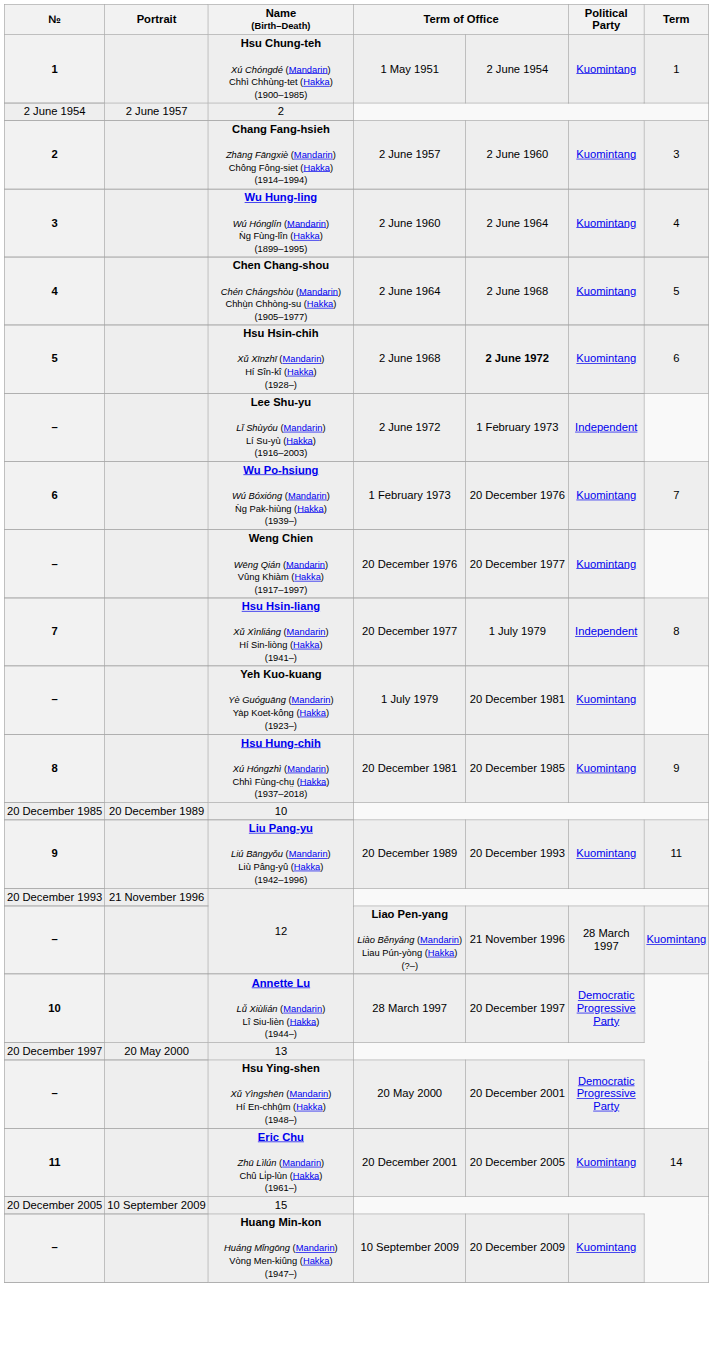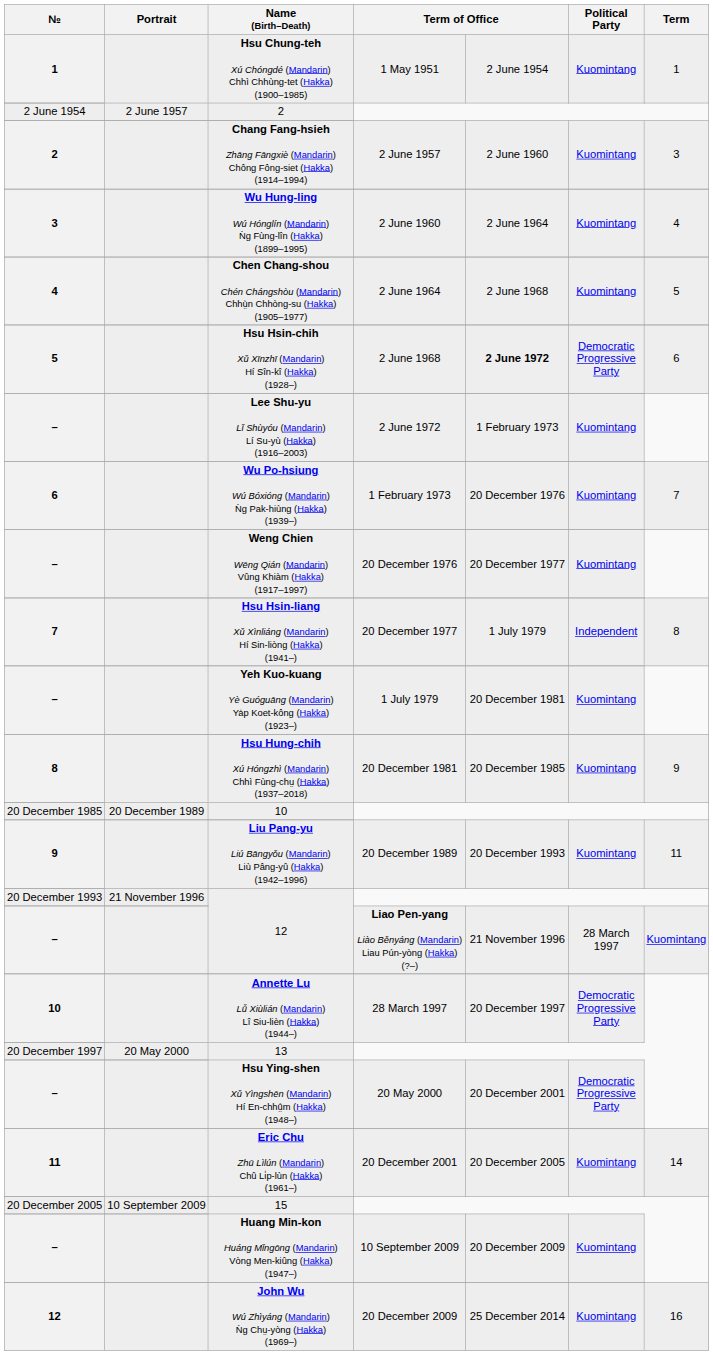Hsu Hsin-chih Xǔ Xīnzhī (Mandarin) Hí Sîn-kî (Hakka) (1928–) | Political Party: Kuomintang -> Democratic Progressive Party
Lee Shu-yu Lǐ Shùyóu (Mandarin) Lí Su-yù (Hakka) (1916–2003) | Political Party: Independent -> Kuomintang
+ row: 12 | John Wu Wú Zhìyáng (Mandarin) Ǹg Chṳ-yòng (Hakka) (1969–) | 20 December 2009 | 25 December 2014 | Kuomintang | 16
